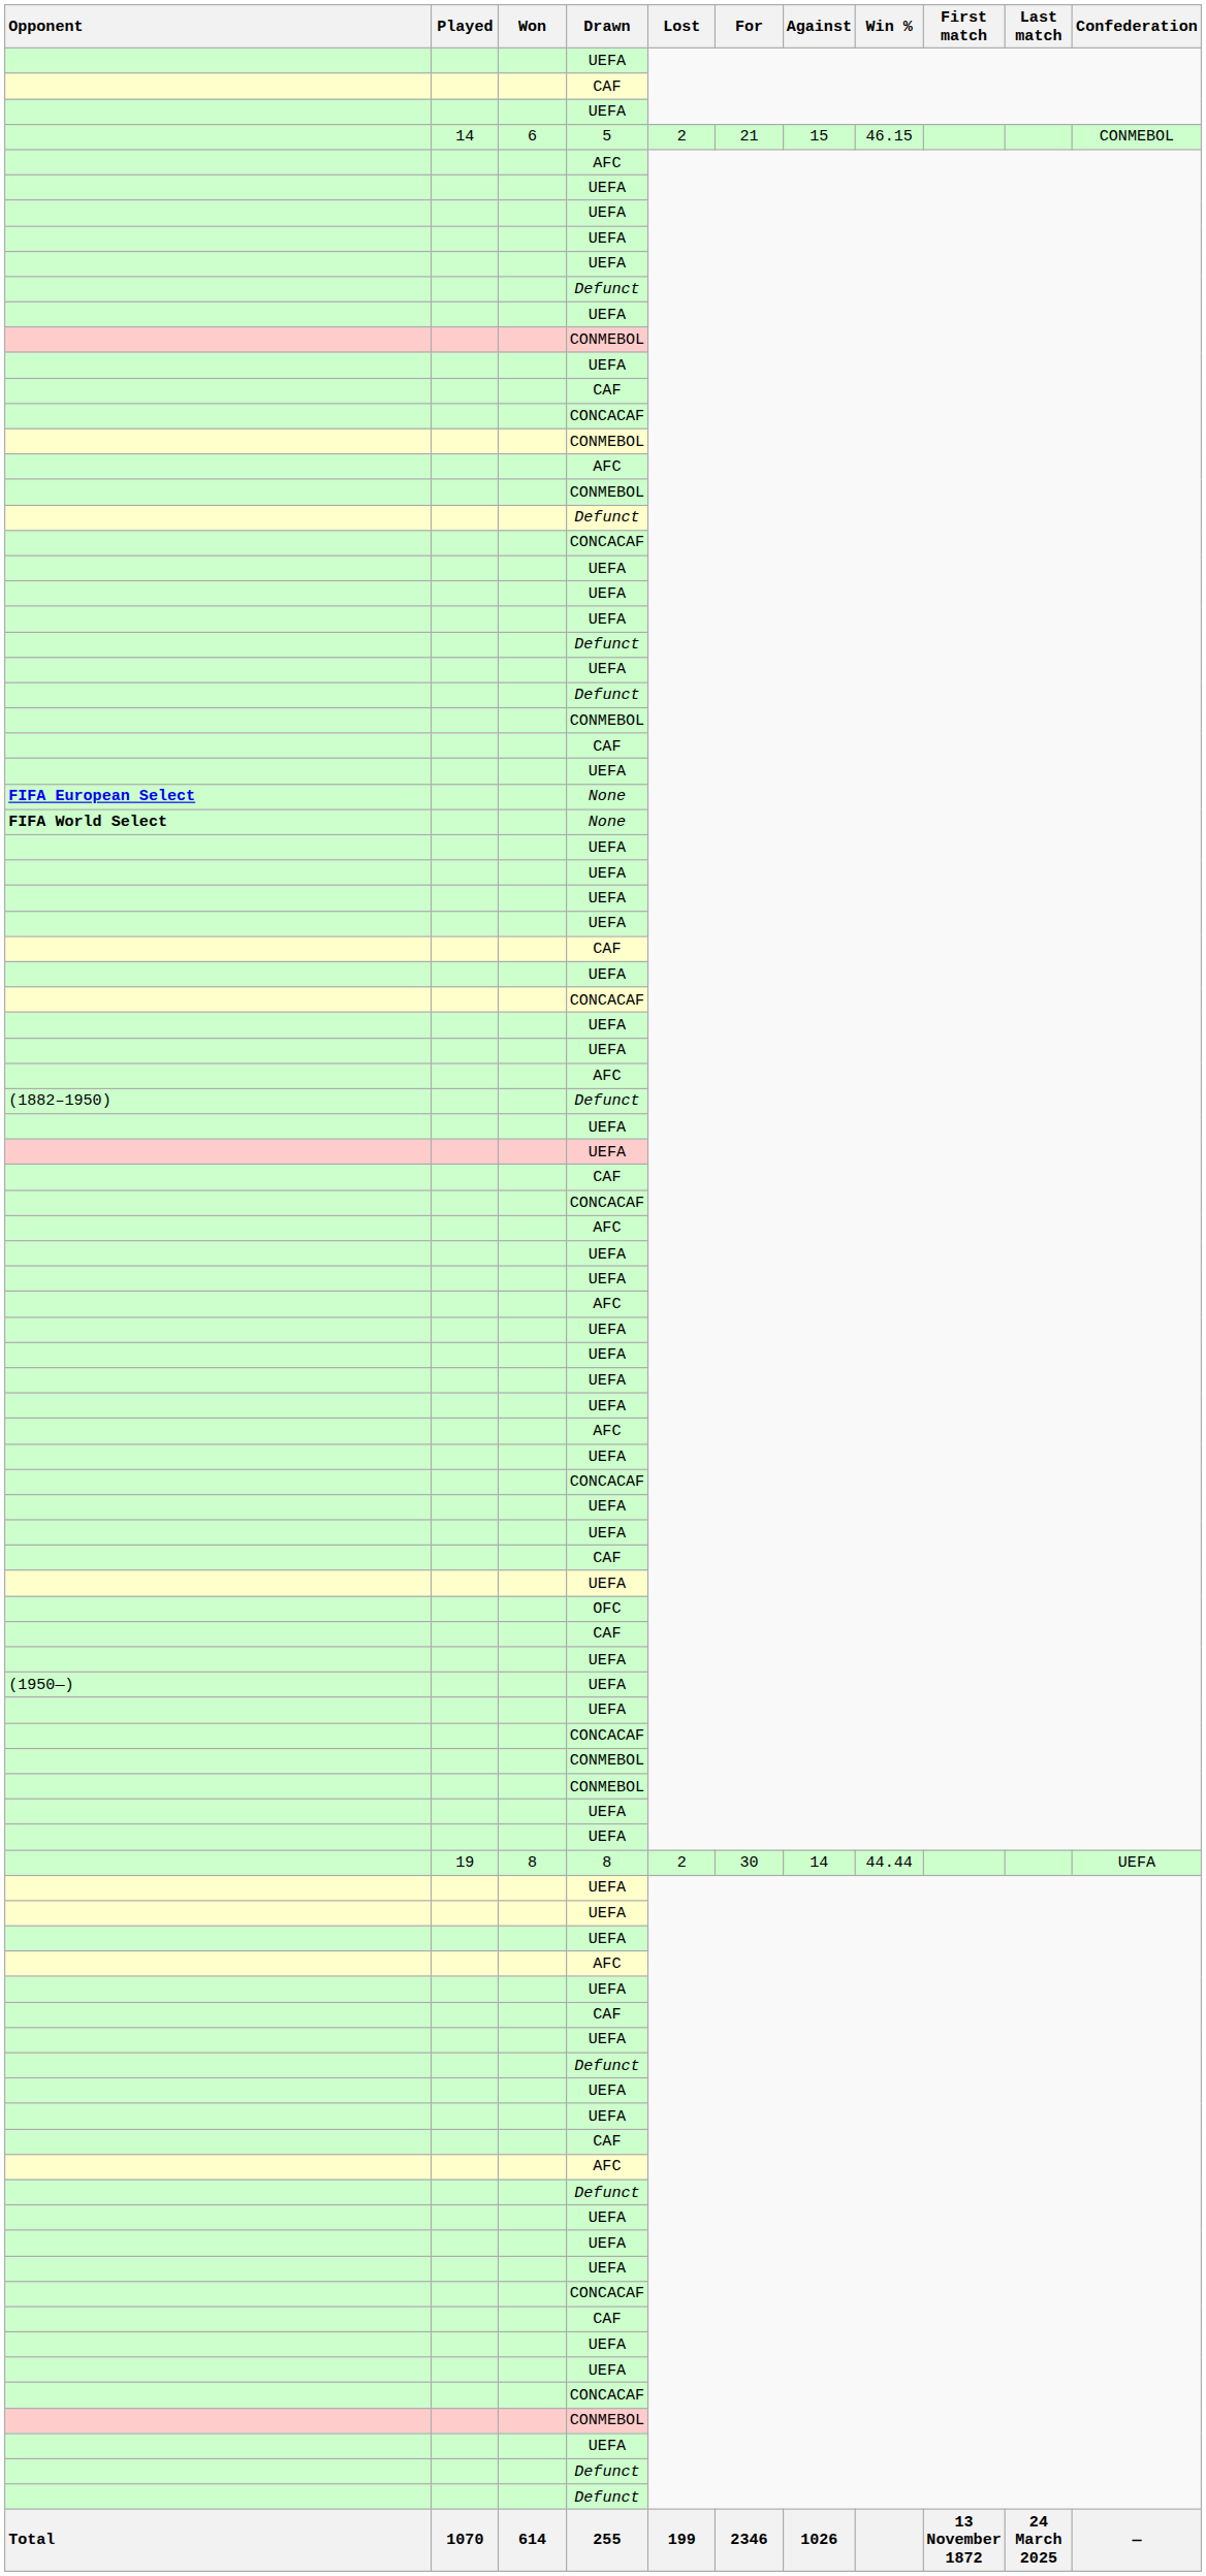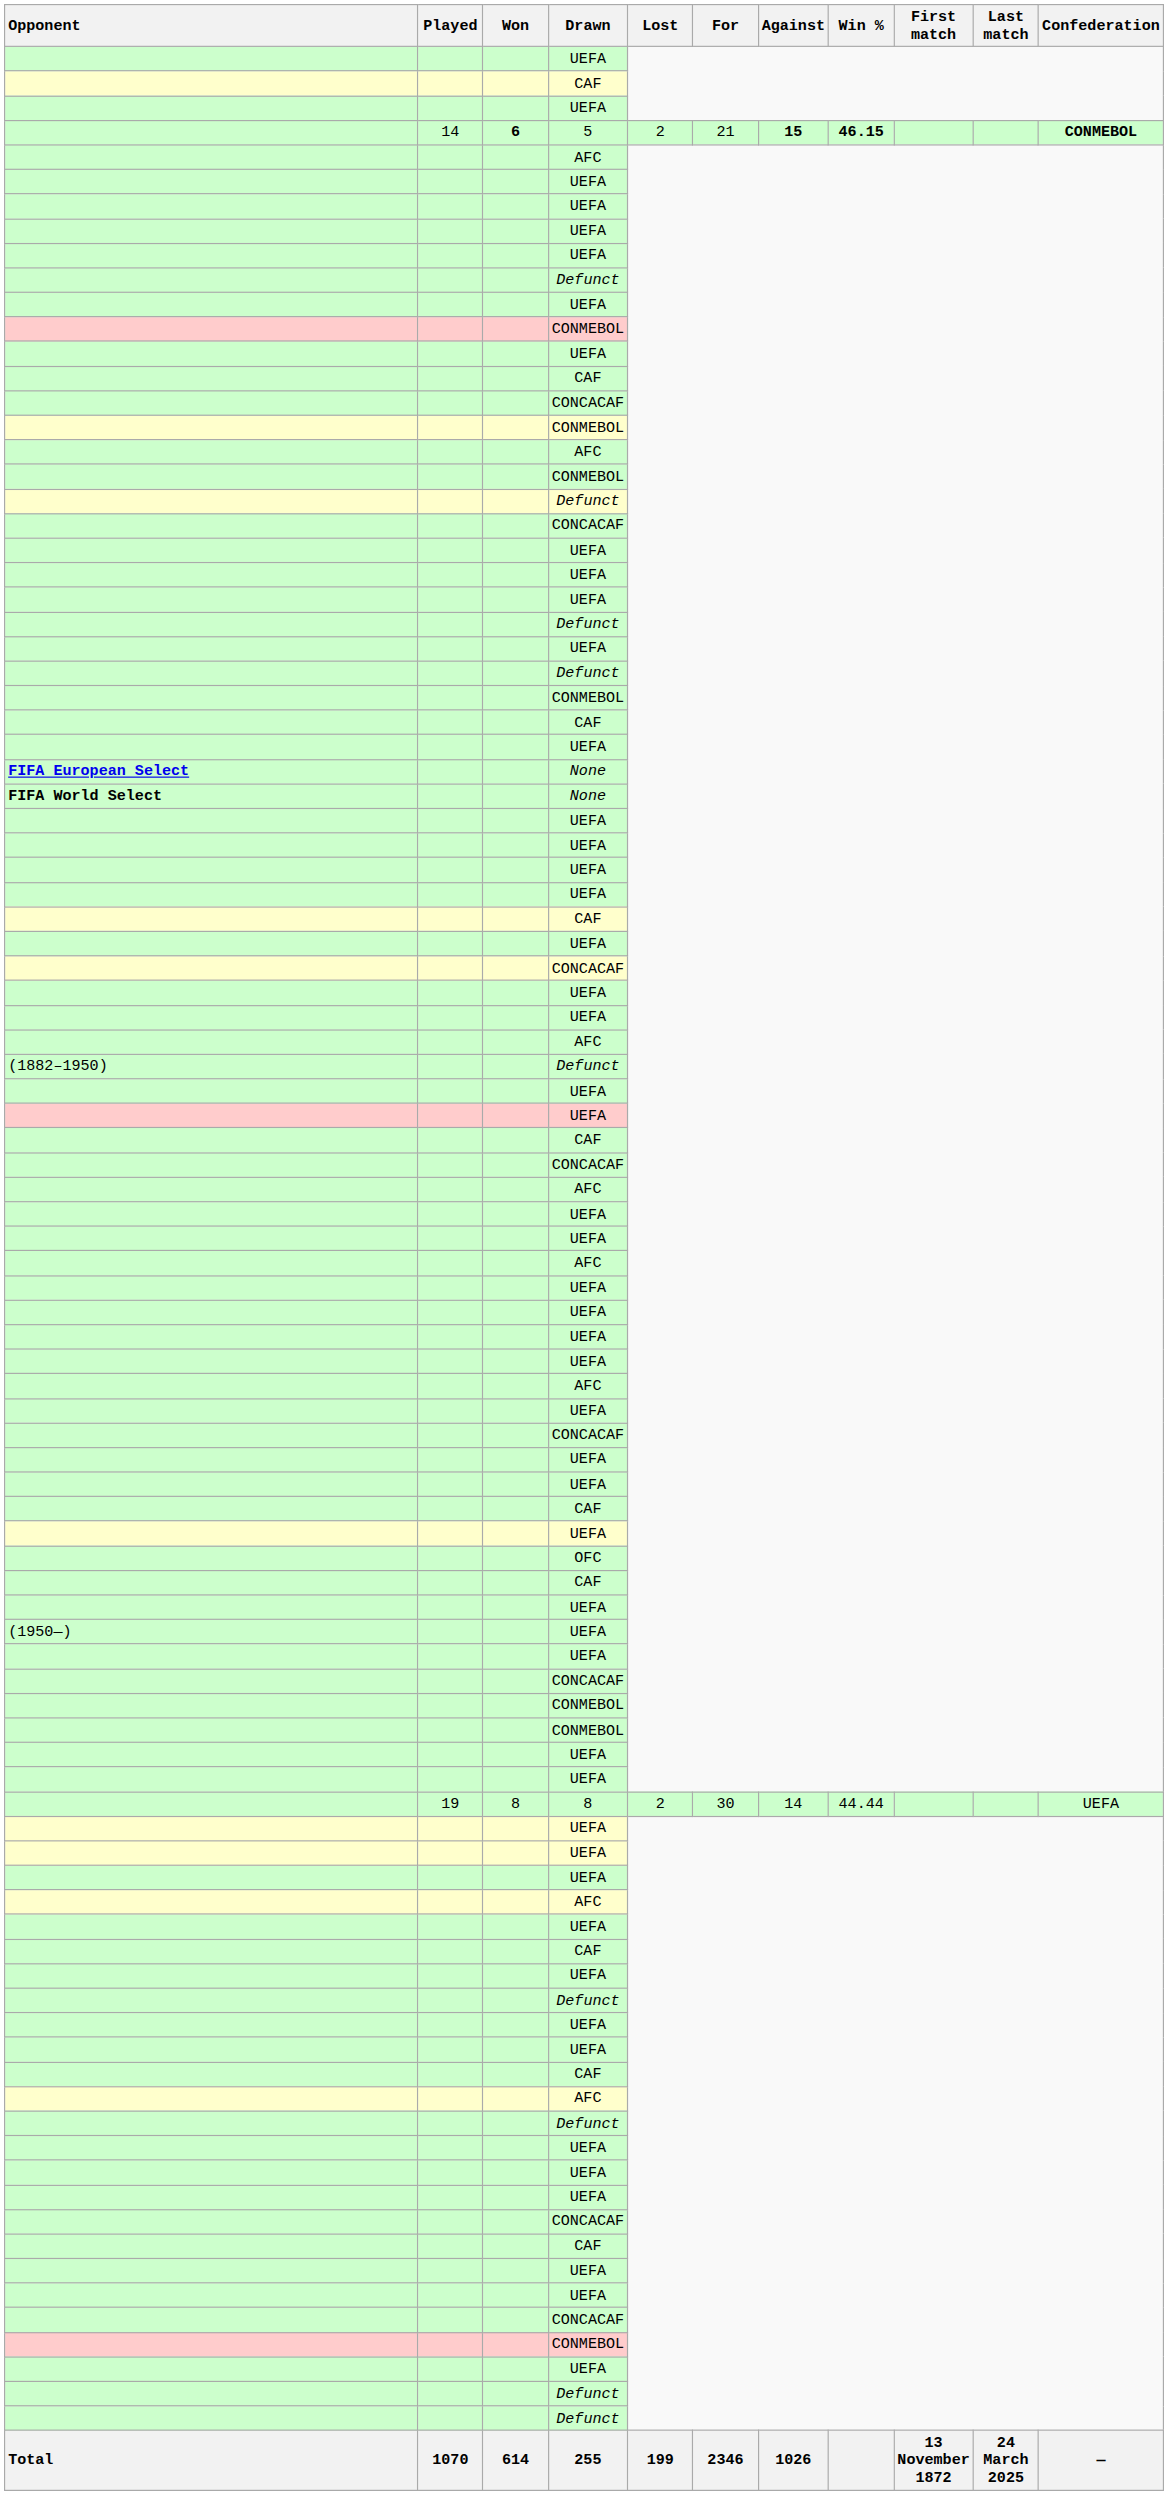5 | Won: normal -> bold
5 | Against: normal -> bold
5 | Win %: normal -> bold
5 | Confederation: normal -> bold
